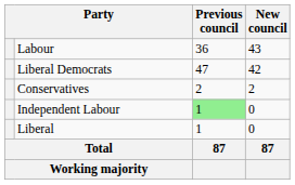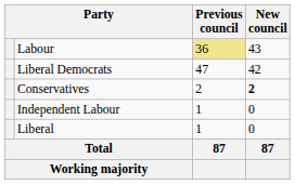Labour | Previous council: no background -> khaki background
Conservatives | New council: normal -> bold
Independent Labour | Previous council: lightgreen background -> no background
